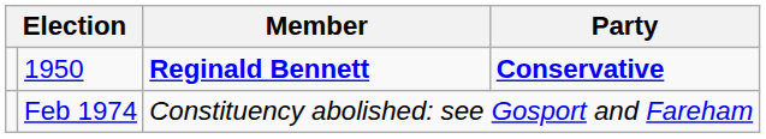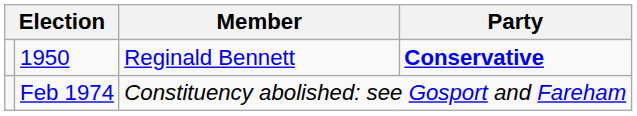1950 | Member: bold -> normal
